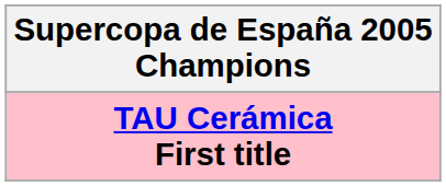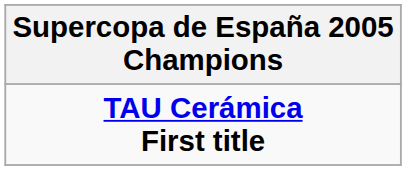row 2 | column 1: pink background -> no background
